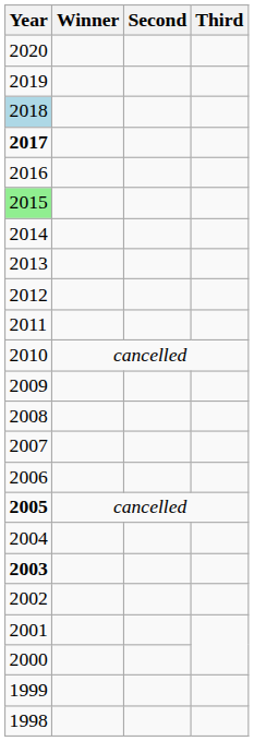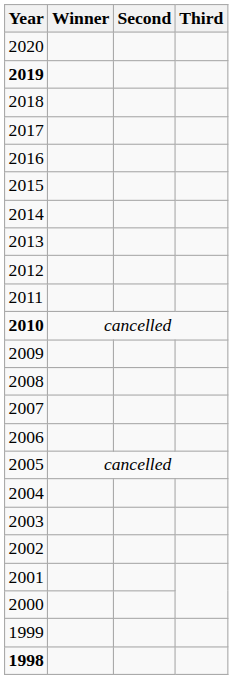2019 | Year: normal -> bold
2018 | Year: lightblue background -> no background
2017 | Year: bold -> normal
2015 | Year: lightgreen background -> no background
2010 | Year: normal -> bold
2005 | Year: bold -> normal
2003 | Year: bold -> normal
1998 | Year: normal -> bold
